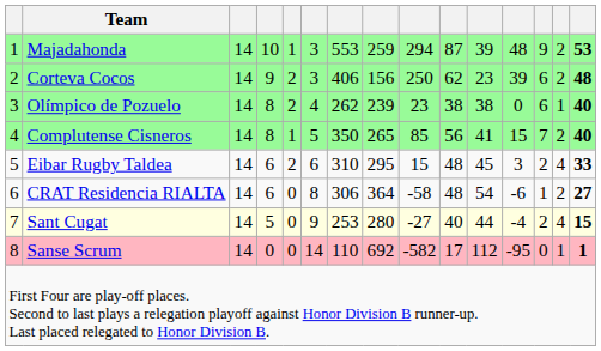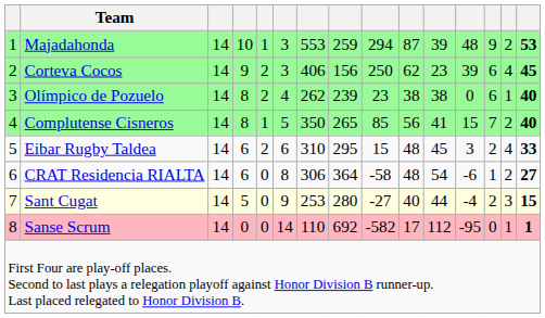Corteva Cocos | column 14: 2 -> 4
Corteva Cocos | column 15: 48 -> 45
Sant Cugat | column 14: 4 -> 3
